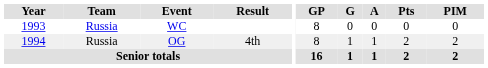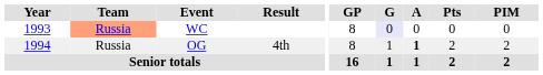WC | Team: no background -> lightsalmon background
WC | G: no background -> lavender background
OG | A: normal -> bold
